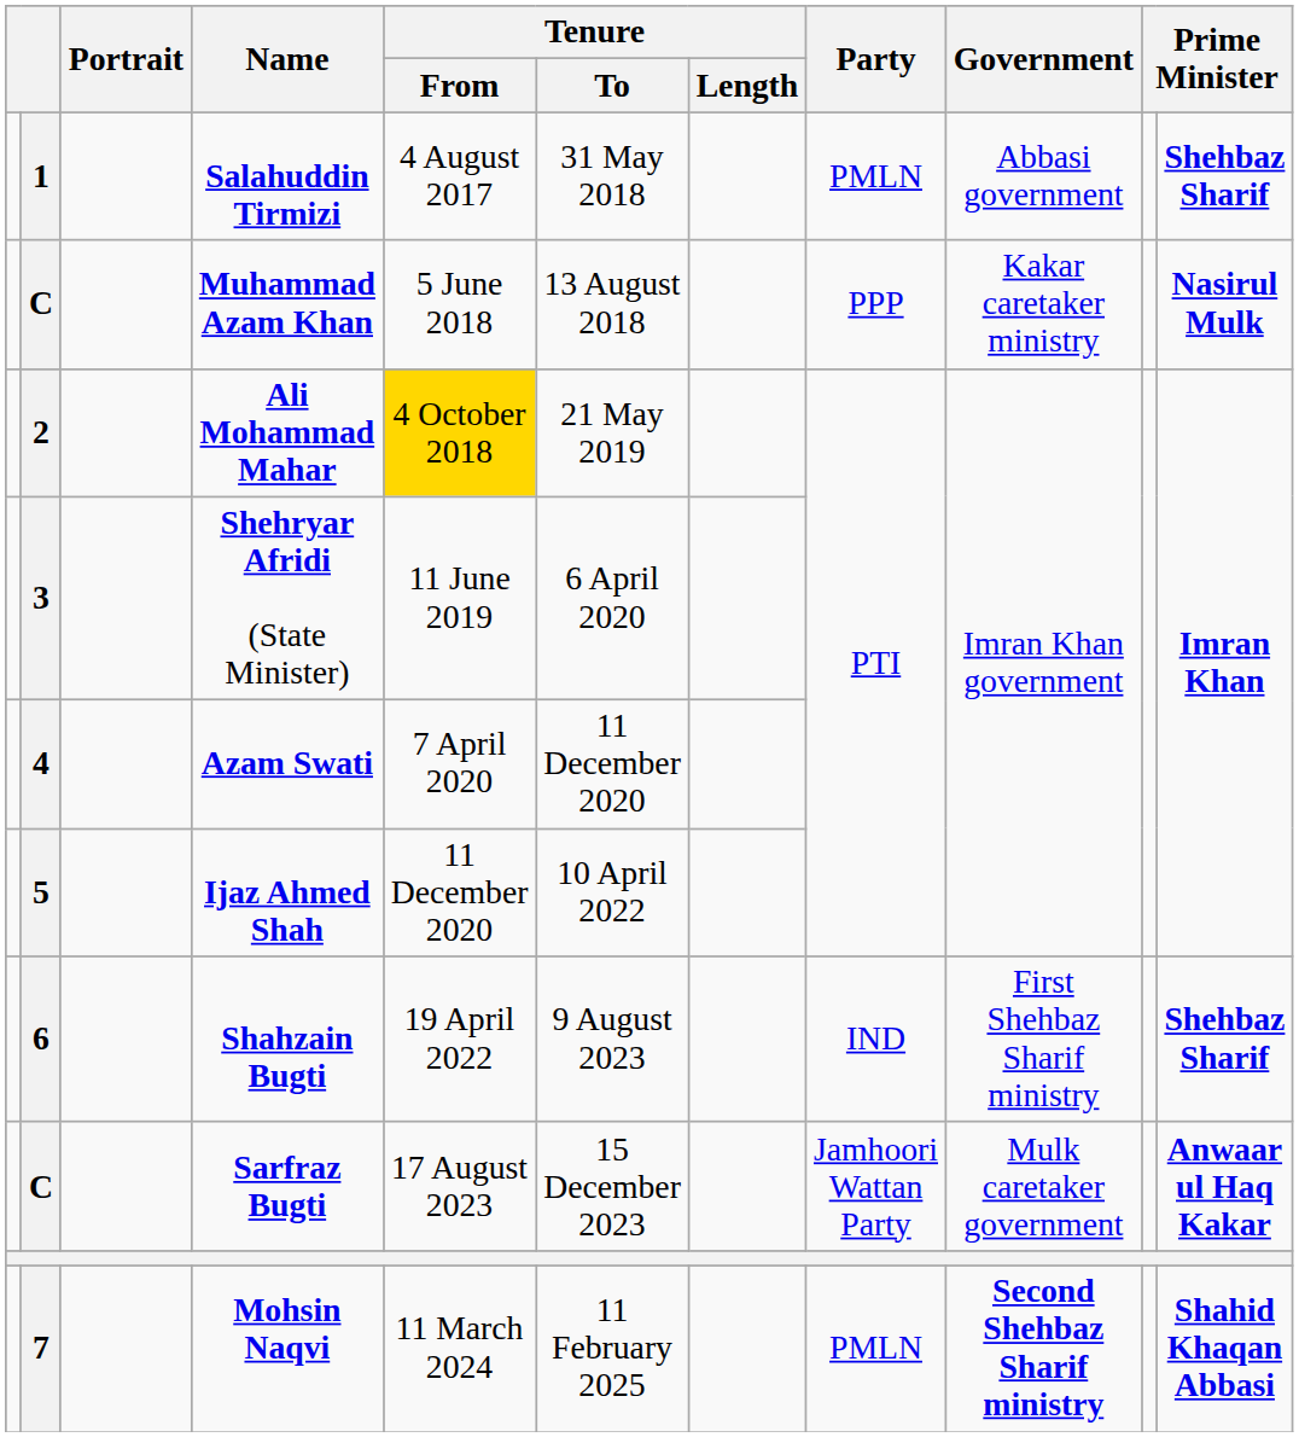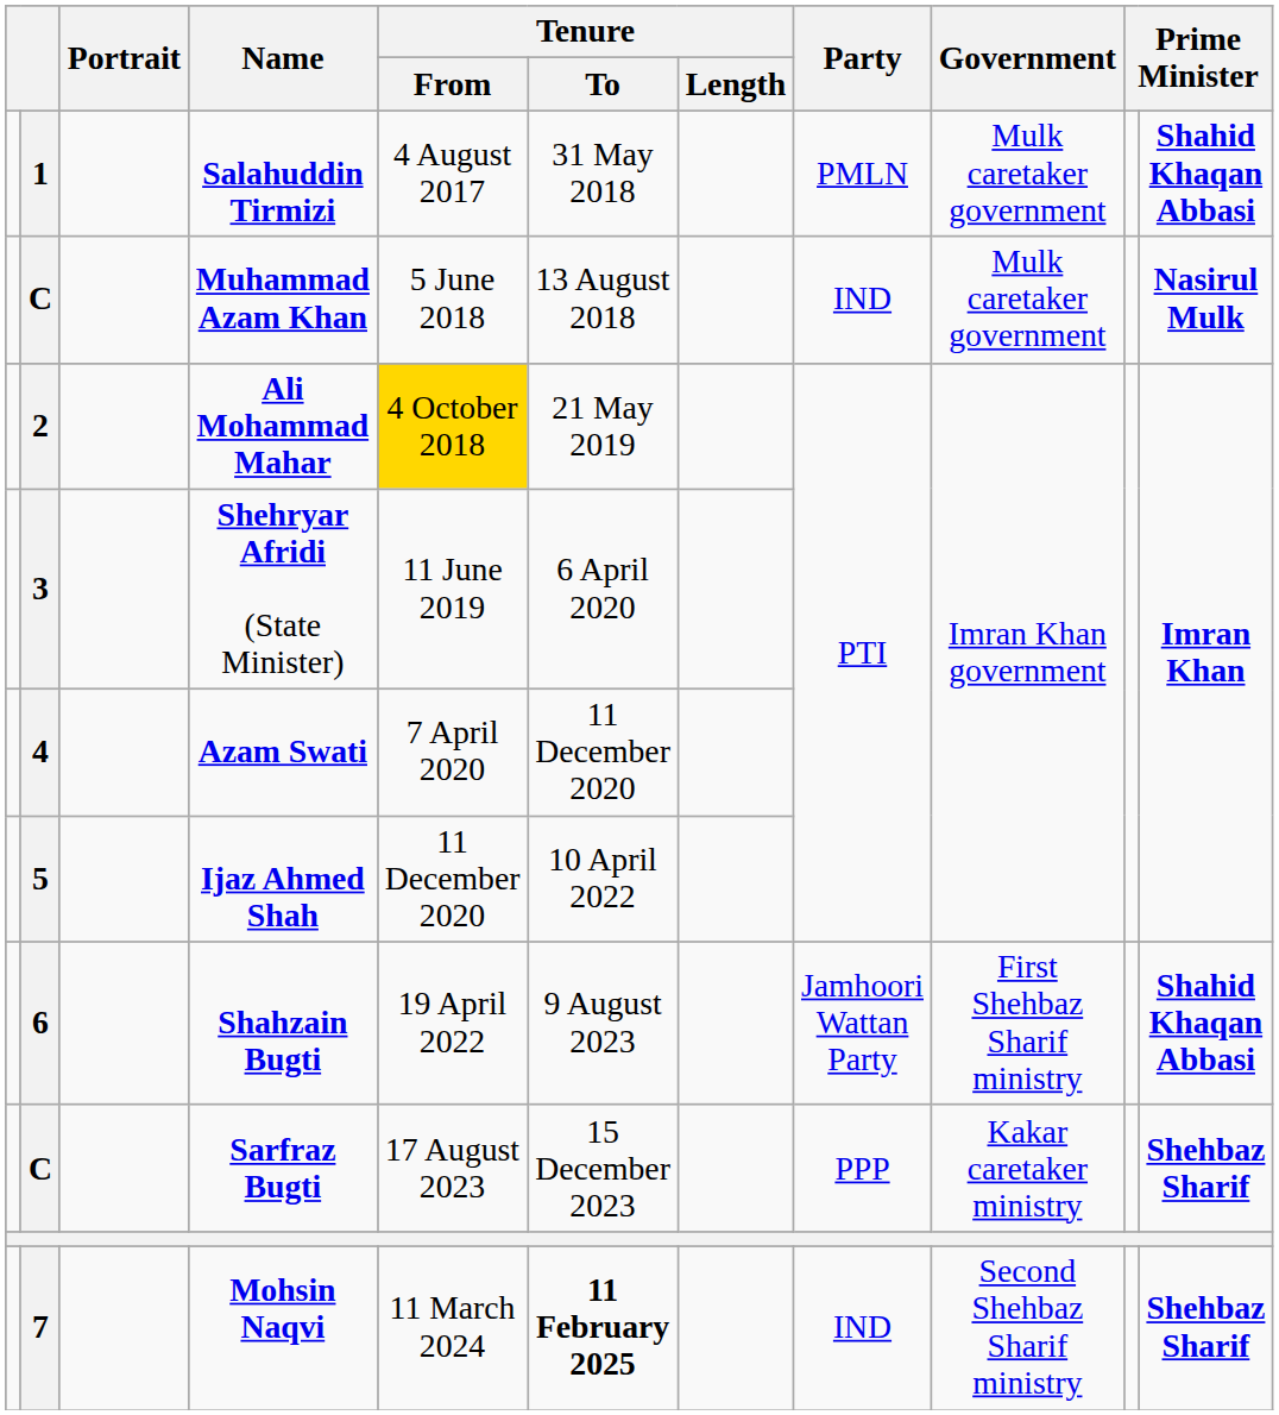Salahuddin Tirmizi | Government: Abbasi government -> Mulk caretaker government
Salahuddin Tirmizi | column 11: Shehbaz Sharif -> Shahid Khaqan Abbasi
Muhammad Azam Khan | Party: PPP -> IND
Muhammad Azam Khan | Government: Kakar caretaker ministry -> Mulk caretaker government
Shahzain Bugti | Party: IND -> Jamhoori Wattan Party
Shahzain Bugti | column 11: Shehbaz Sharif -> Shahid Khaqan Abbasi
Sarfraz Bugti | Party: Jamhoori Wattan Party -> PPP
Sarfraz Bugti | Government: Mulk caretaker government -> Kakar caretaker ministry
Sarfraz Bugti | column 11: Anwaar ul Haq Kakar -> Shehbaz Sharif
Mohsin Naqvi | Tenure / To: normal -> bold
Mohsin Naqvi | Party: PMLN -> IND
Mohsin Naqvi | Government: bold -> normal
Mohsin Naqvi | column 11: Shahid Khaqan Abbasi -> Shehbaz Sharif
